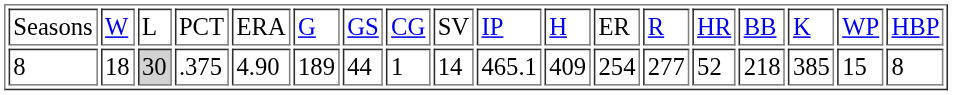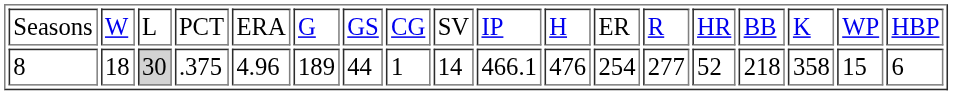row 2 | column 5: 4.90 -> 4.96
row 2 | column 10: 465.1 -> 466.1
row 2 | column 11: 409 -> 476
row 2 | column 16: 385 -> 358
row 2 | column 18: 8 -> 6
